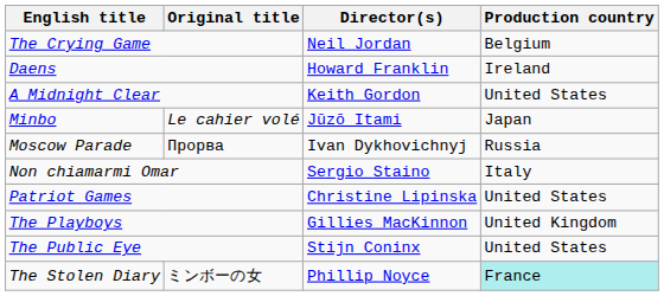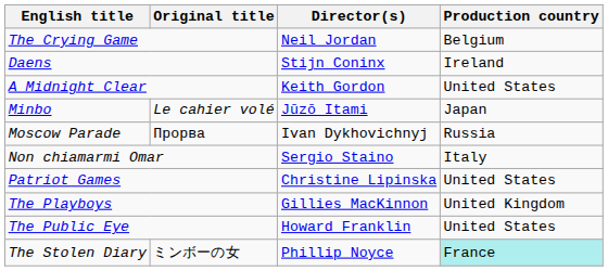Daens | Director(s): Howard Franklin -> Stijn Coninx
The Public Eye | Director(s): Stijn Coninx -> Howard Franklin
